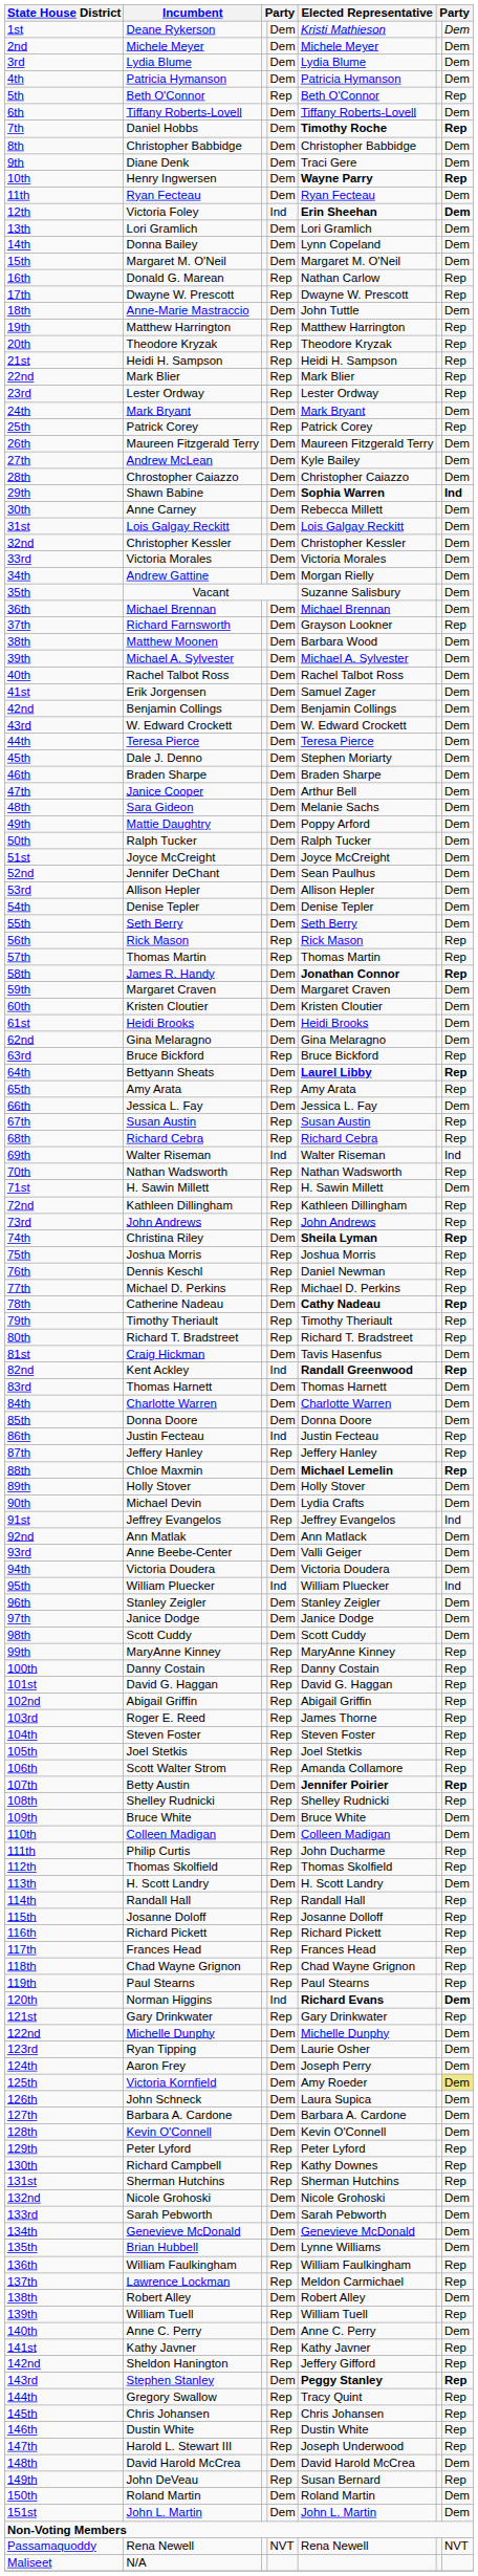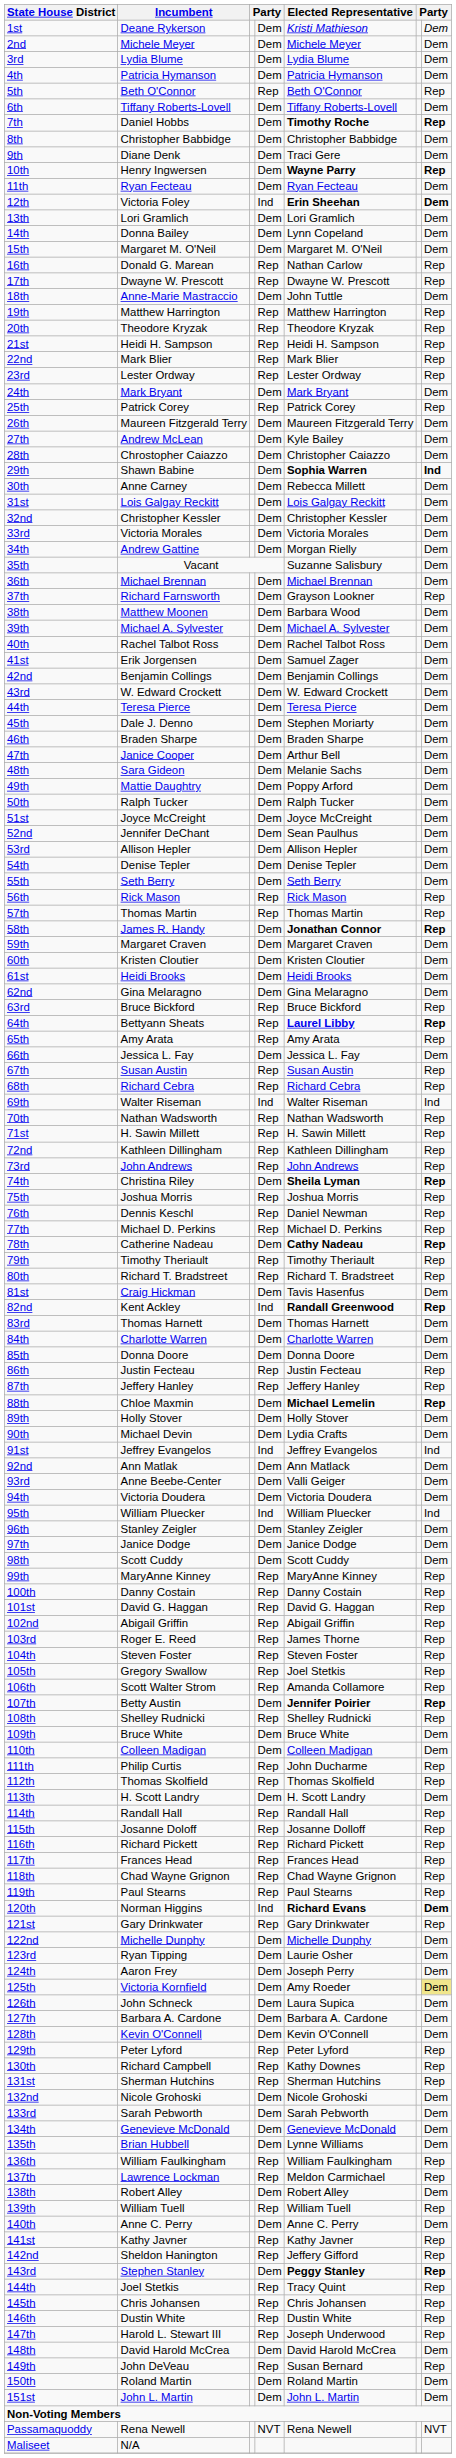64th | column 4: Dem -> Rep
71st | column 7: Dem -> Rep
86th | column 4: Ind -> Rep
91st | column 4: Rep -> Ind
105th | Incumbent: Joel Stetkis -> Gregory Swallow
144th | Incumbent: Gregory Swallow -> Joel Stetkis
